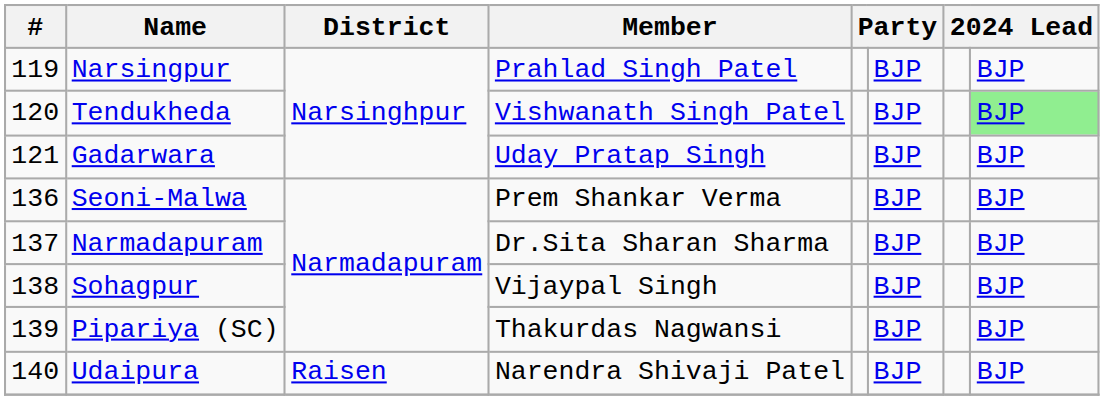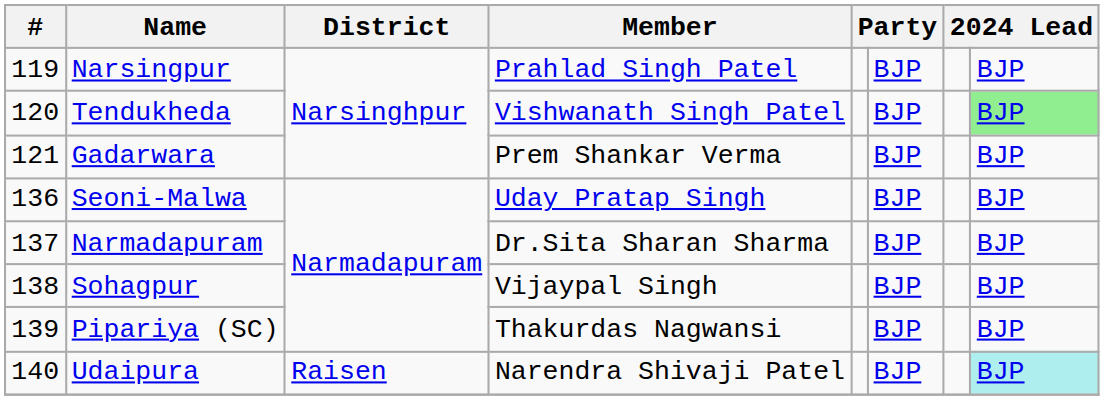Gadarwara | Member: Uday Pratap Singh -> Prem Shankar Verma
Seoni-Malwa | Member: Prem Shankar Verma -> Uday Pratap Singh
Udaipura | column 8: no background -> paleturquoise background
